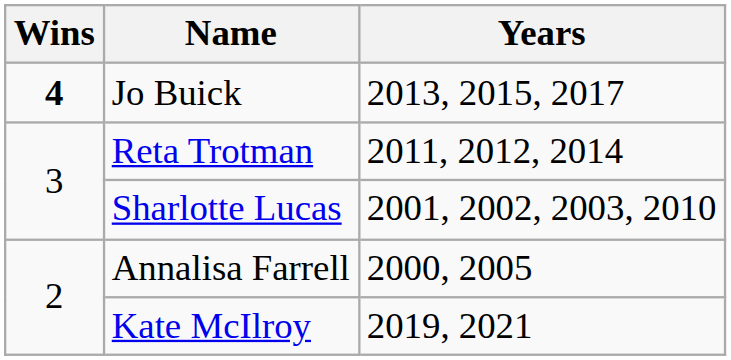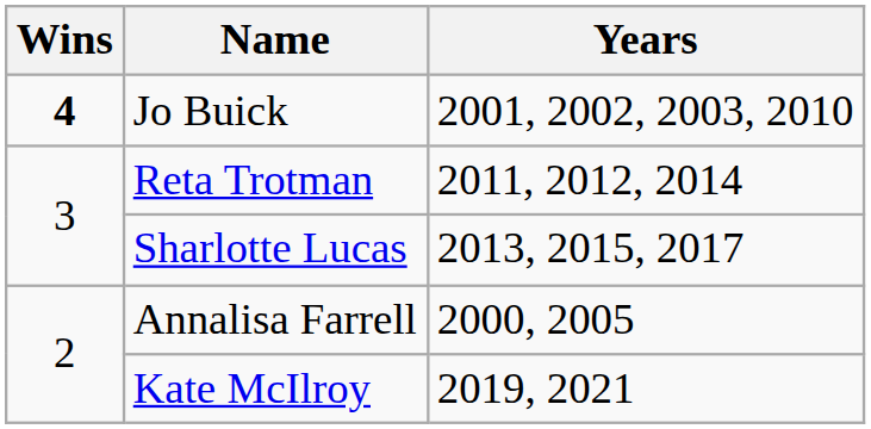Jo Buick | Years: 2013, 2015, 2017 -> 2001, 2002, 2003, 2010
Sharlotte Lucas | Years: 2001, 2002, 2003, 2010 -> 2013, 2015, 2017
